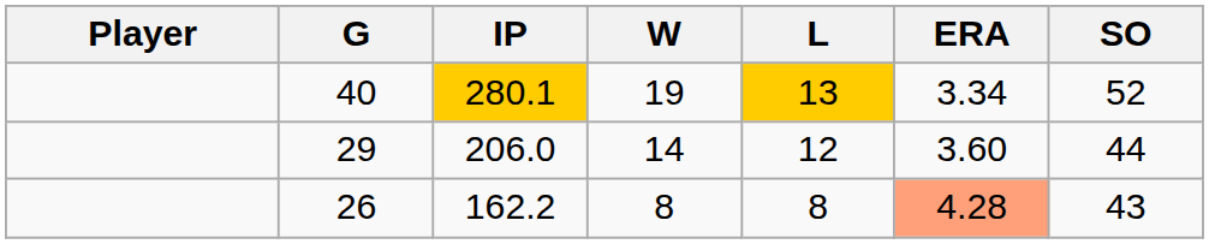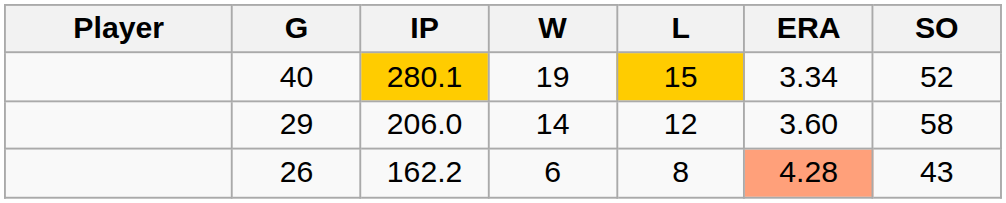40 | L: 13 -> 15
29 | SO: 44 -> 58
26 | W: 8 -> 6
